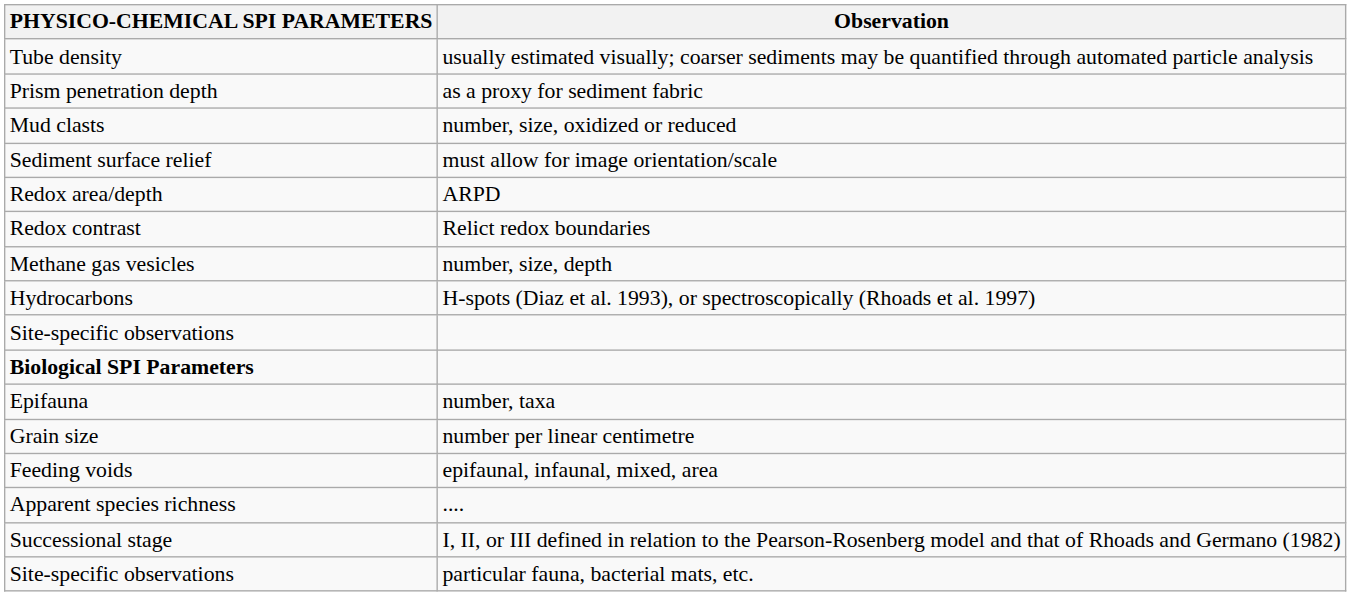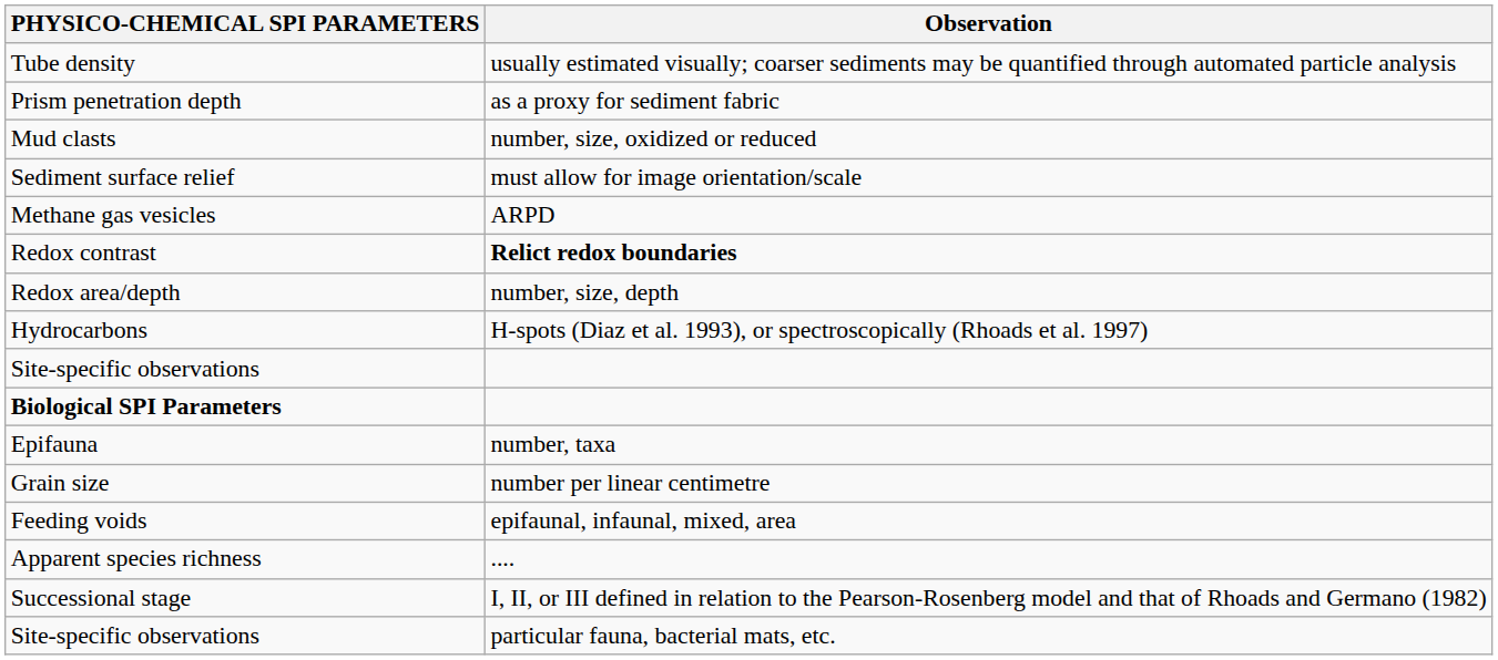row 6 | PHYSICO-CHEMICAL SPI PARAMETERS: Redox area/depth -> Methane gas vesicles
row 7 | Observation: normal -> bold
row 8 | PHYSICO-CHEMICAL SPI PARAMETERS: Methane gas vesicles -> Redox area/depth
